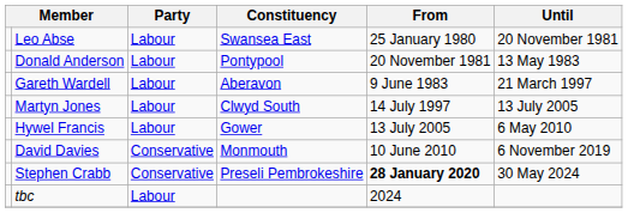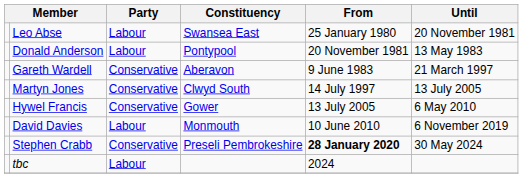Gareth Wardell | Party: Labour -> Conservative
Martyn Jones | Party: Labour -> Conservative
Hywel Francis | Party: Labour -> Conservative
David Davies | Party: Conservative -> Labour
